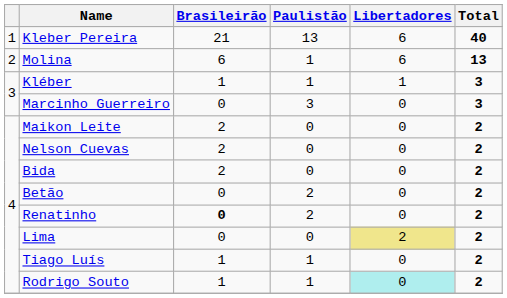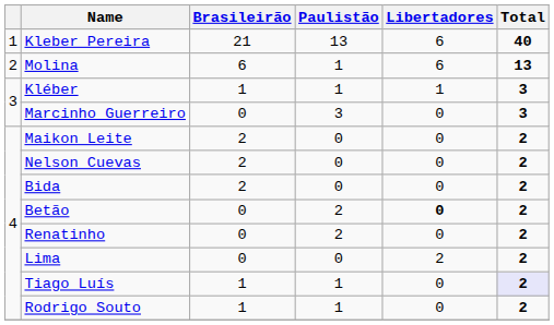Betão | Libertadores: normal -> bold
Renatinho | Brasileirão: bold -> normal
Lima | Libertadores: khaki background -> no background
Tiago Luís | Total: no background -> lavender background
Rodrigo Souto | Libertadores: paleturquoise background -> no background
